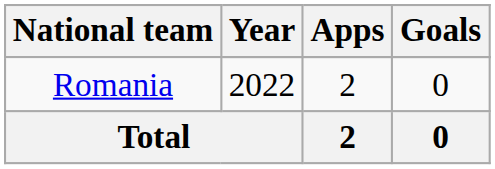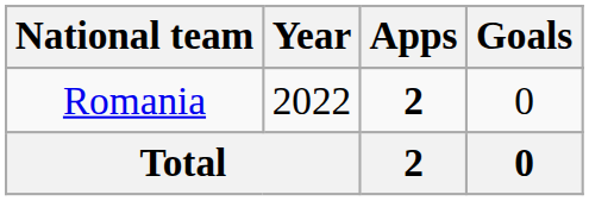2022 | Apps: normal -> bold
